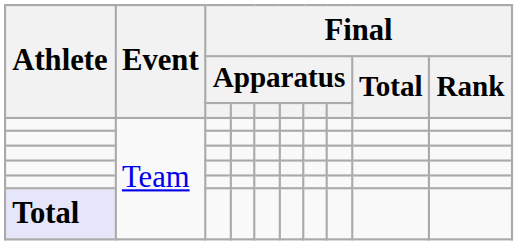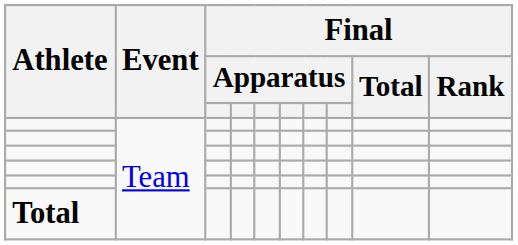row 9 | Athlete: lavender background -> no background
